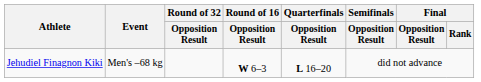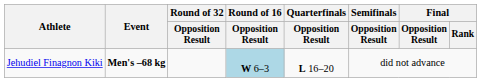Jehudiel Finagnon Kiki | Event: normal -> bold
Jehudiel Finagnon Kiki | Round of 16 / Opposition Result: no background -> lightblue background
